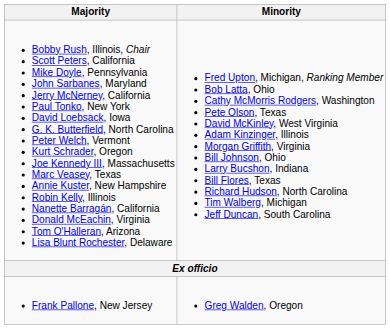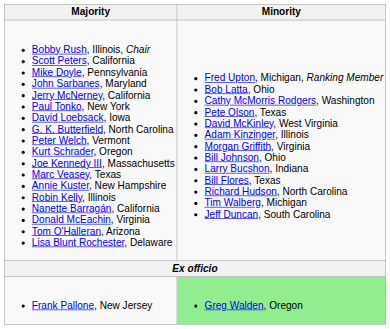Frank Pallone, New Jersey | Minority: no background -> lightgreen background
